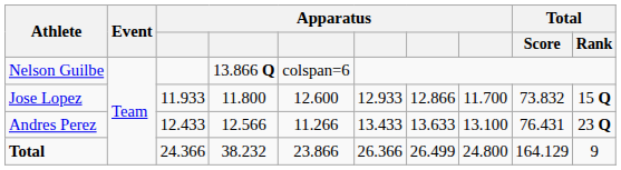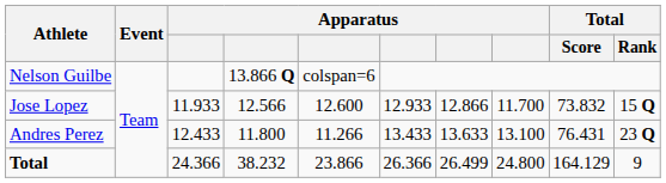Jose Lopez | column 4: 11.800 -> 12.566
Andres Perez | column 4: 12.566 -> 11.800
